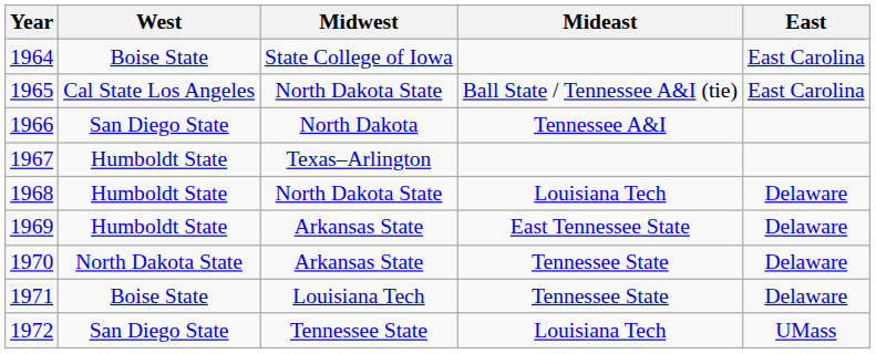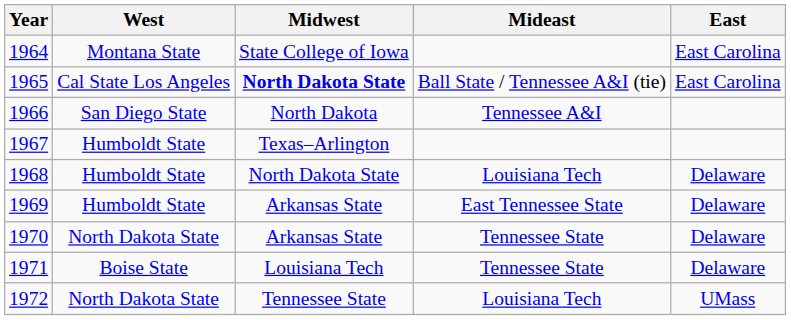1964 | West: Boise State -> Montana State
1965 | Midwest: normal -> bold
1972 | West: San Diego State -> North Dakota State
